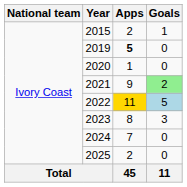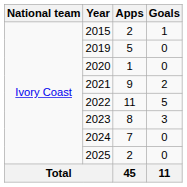2019 | Apps: bold -> normal
2021 | Goals: lightgreen background -> no background
2022 | Apps: gold background -> no background
2022 | Goals: lightblue background -> no background
